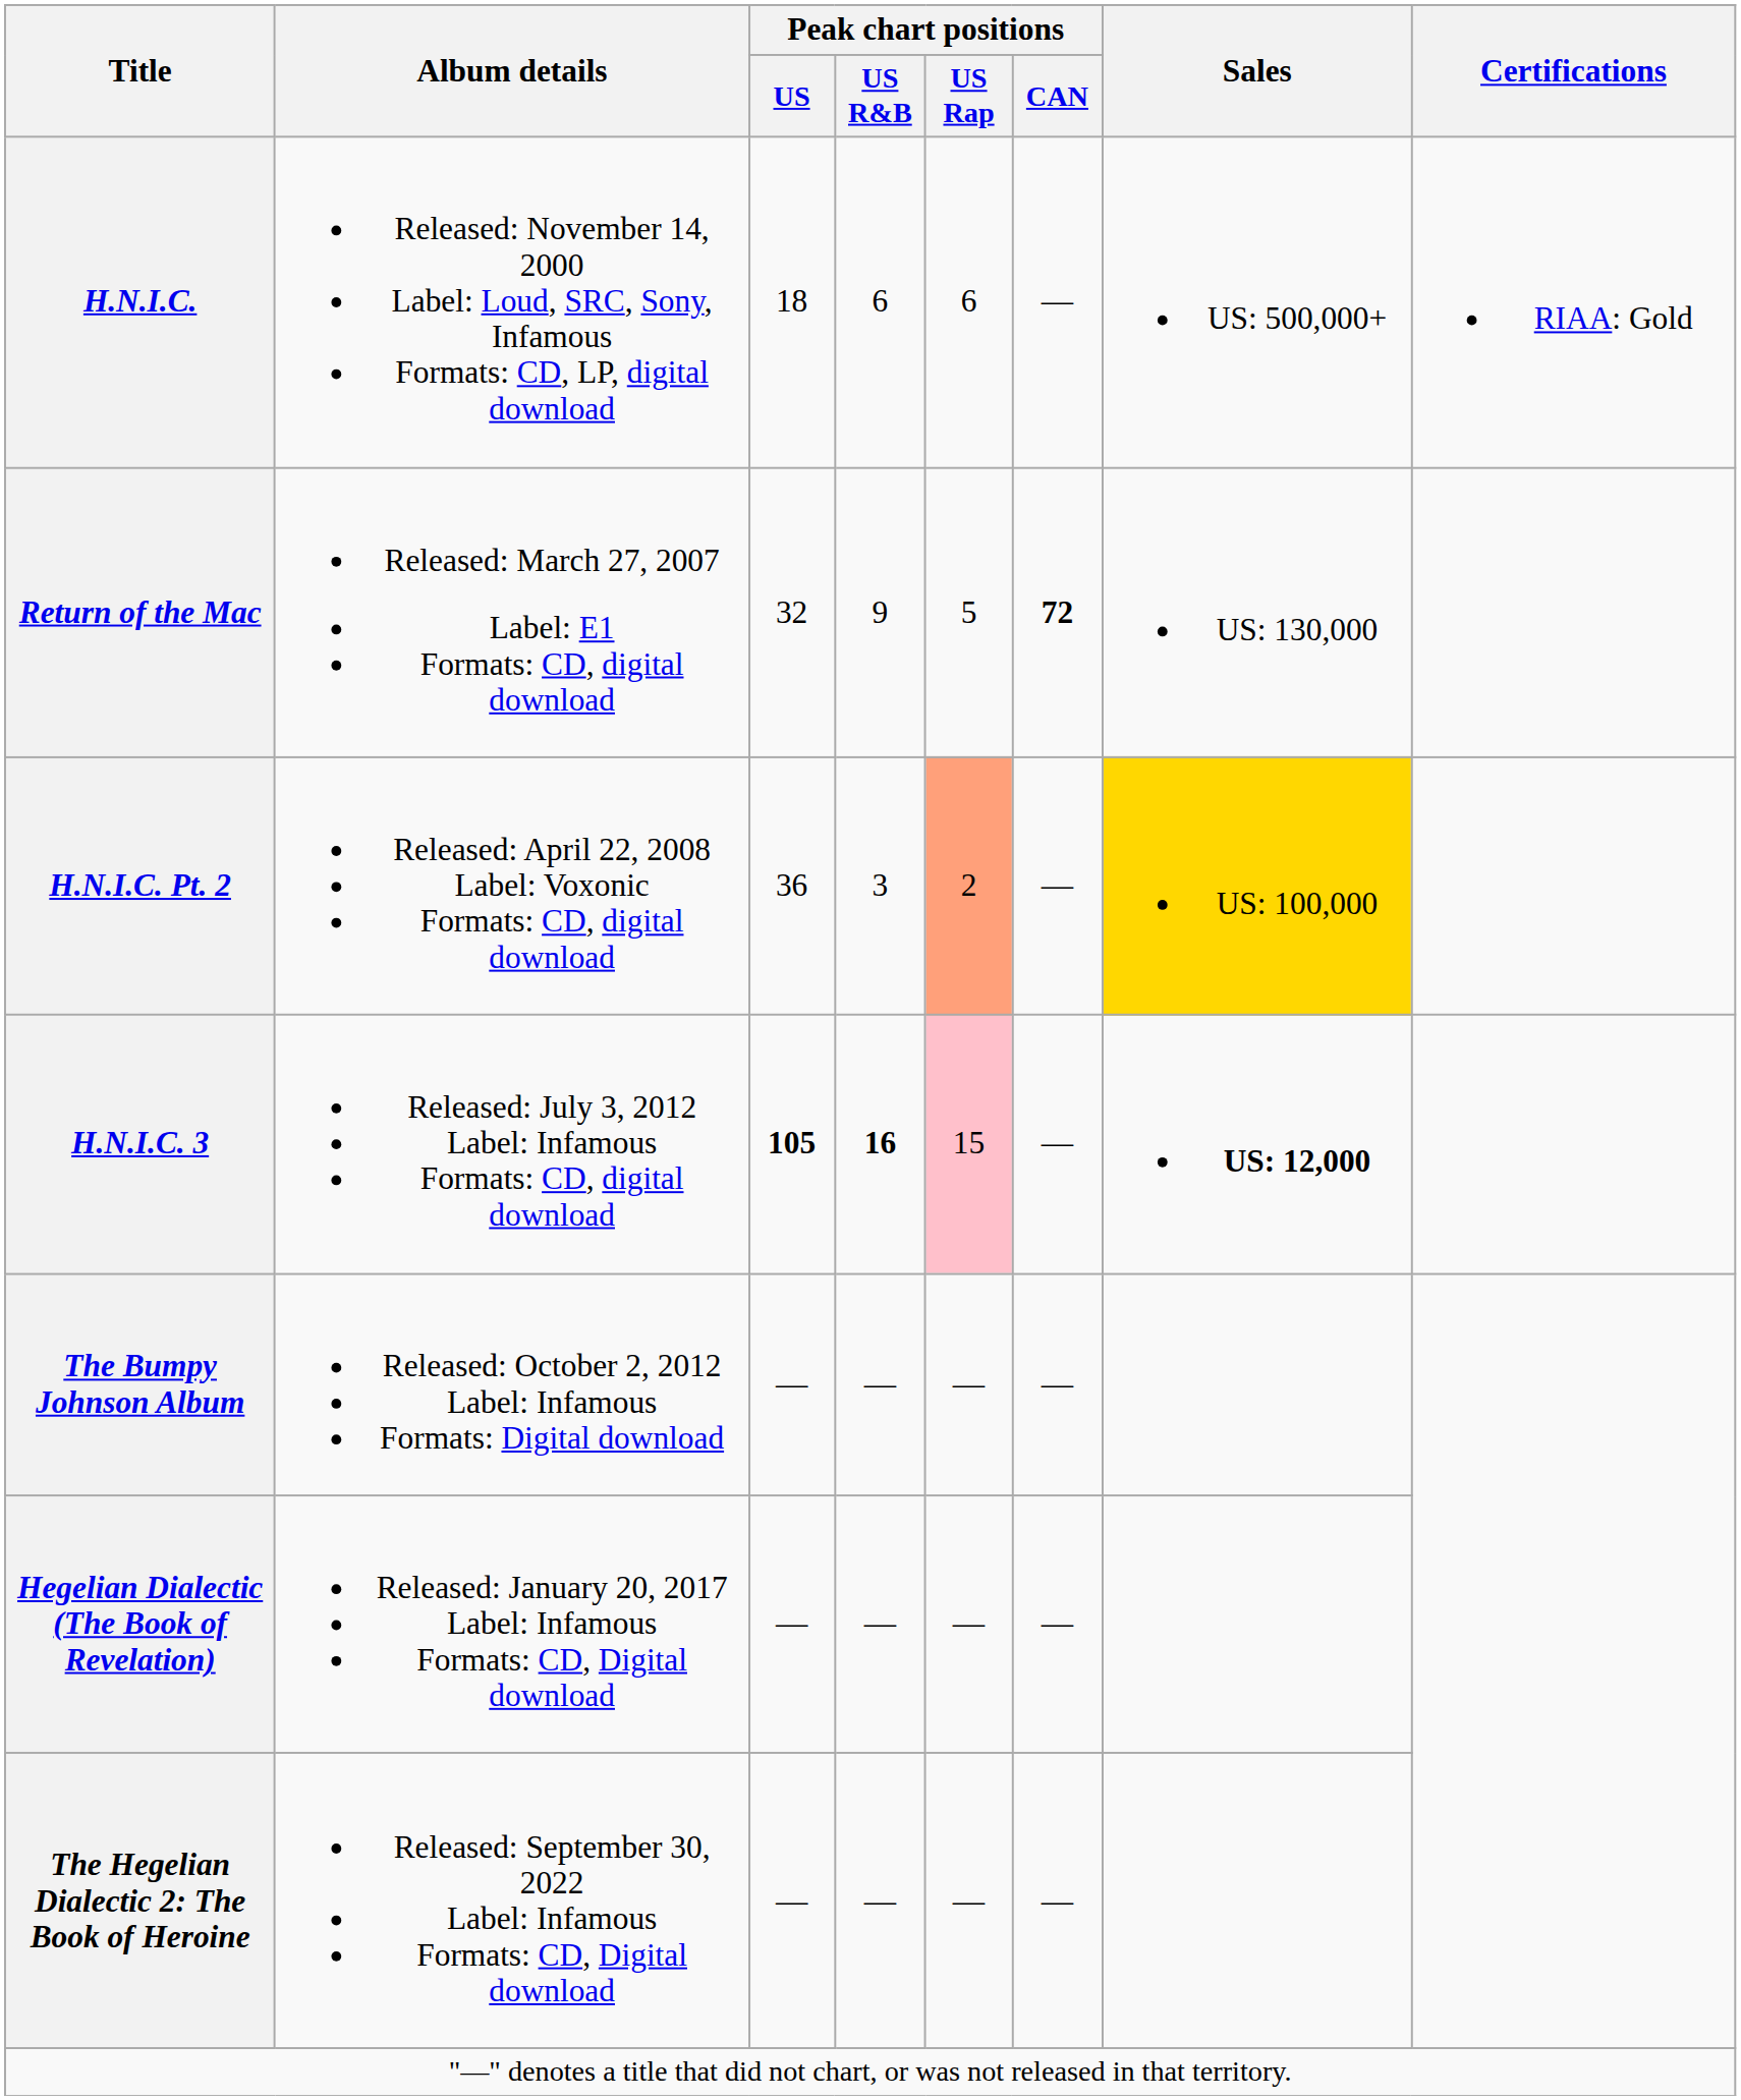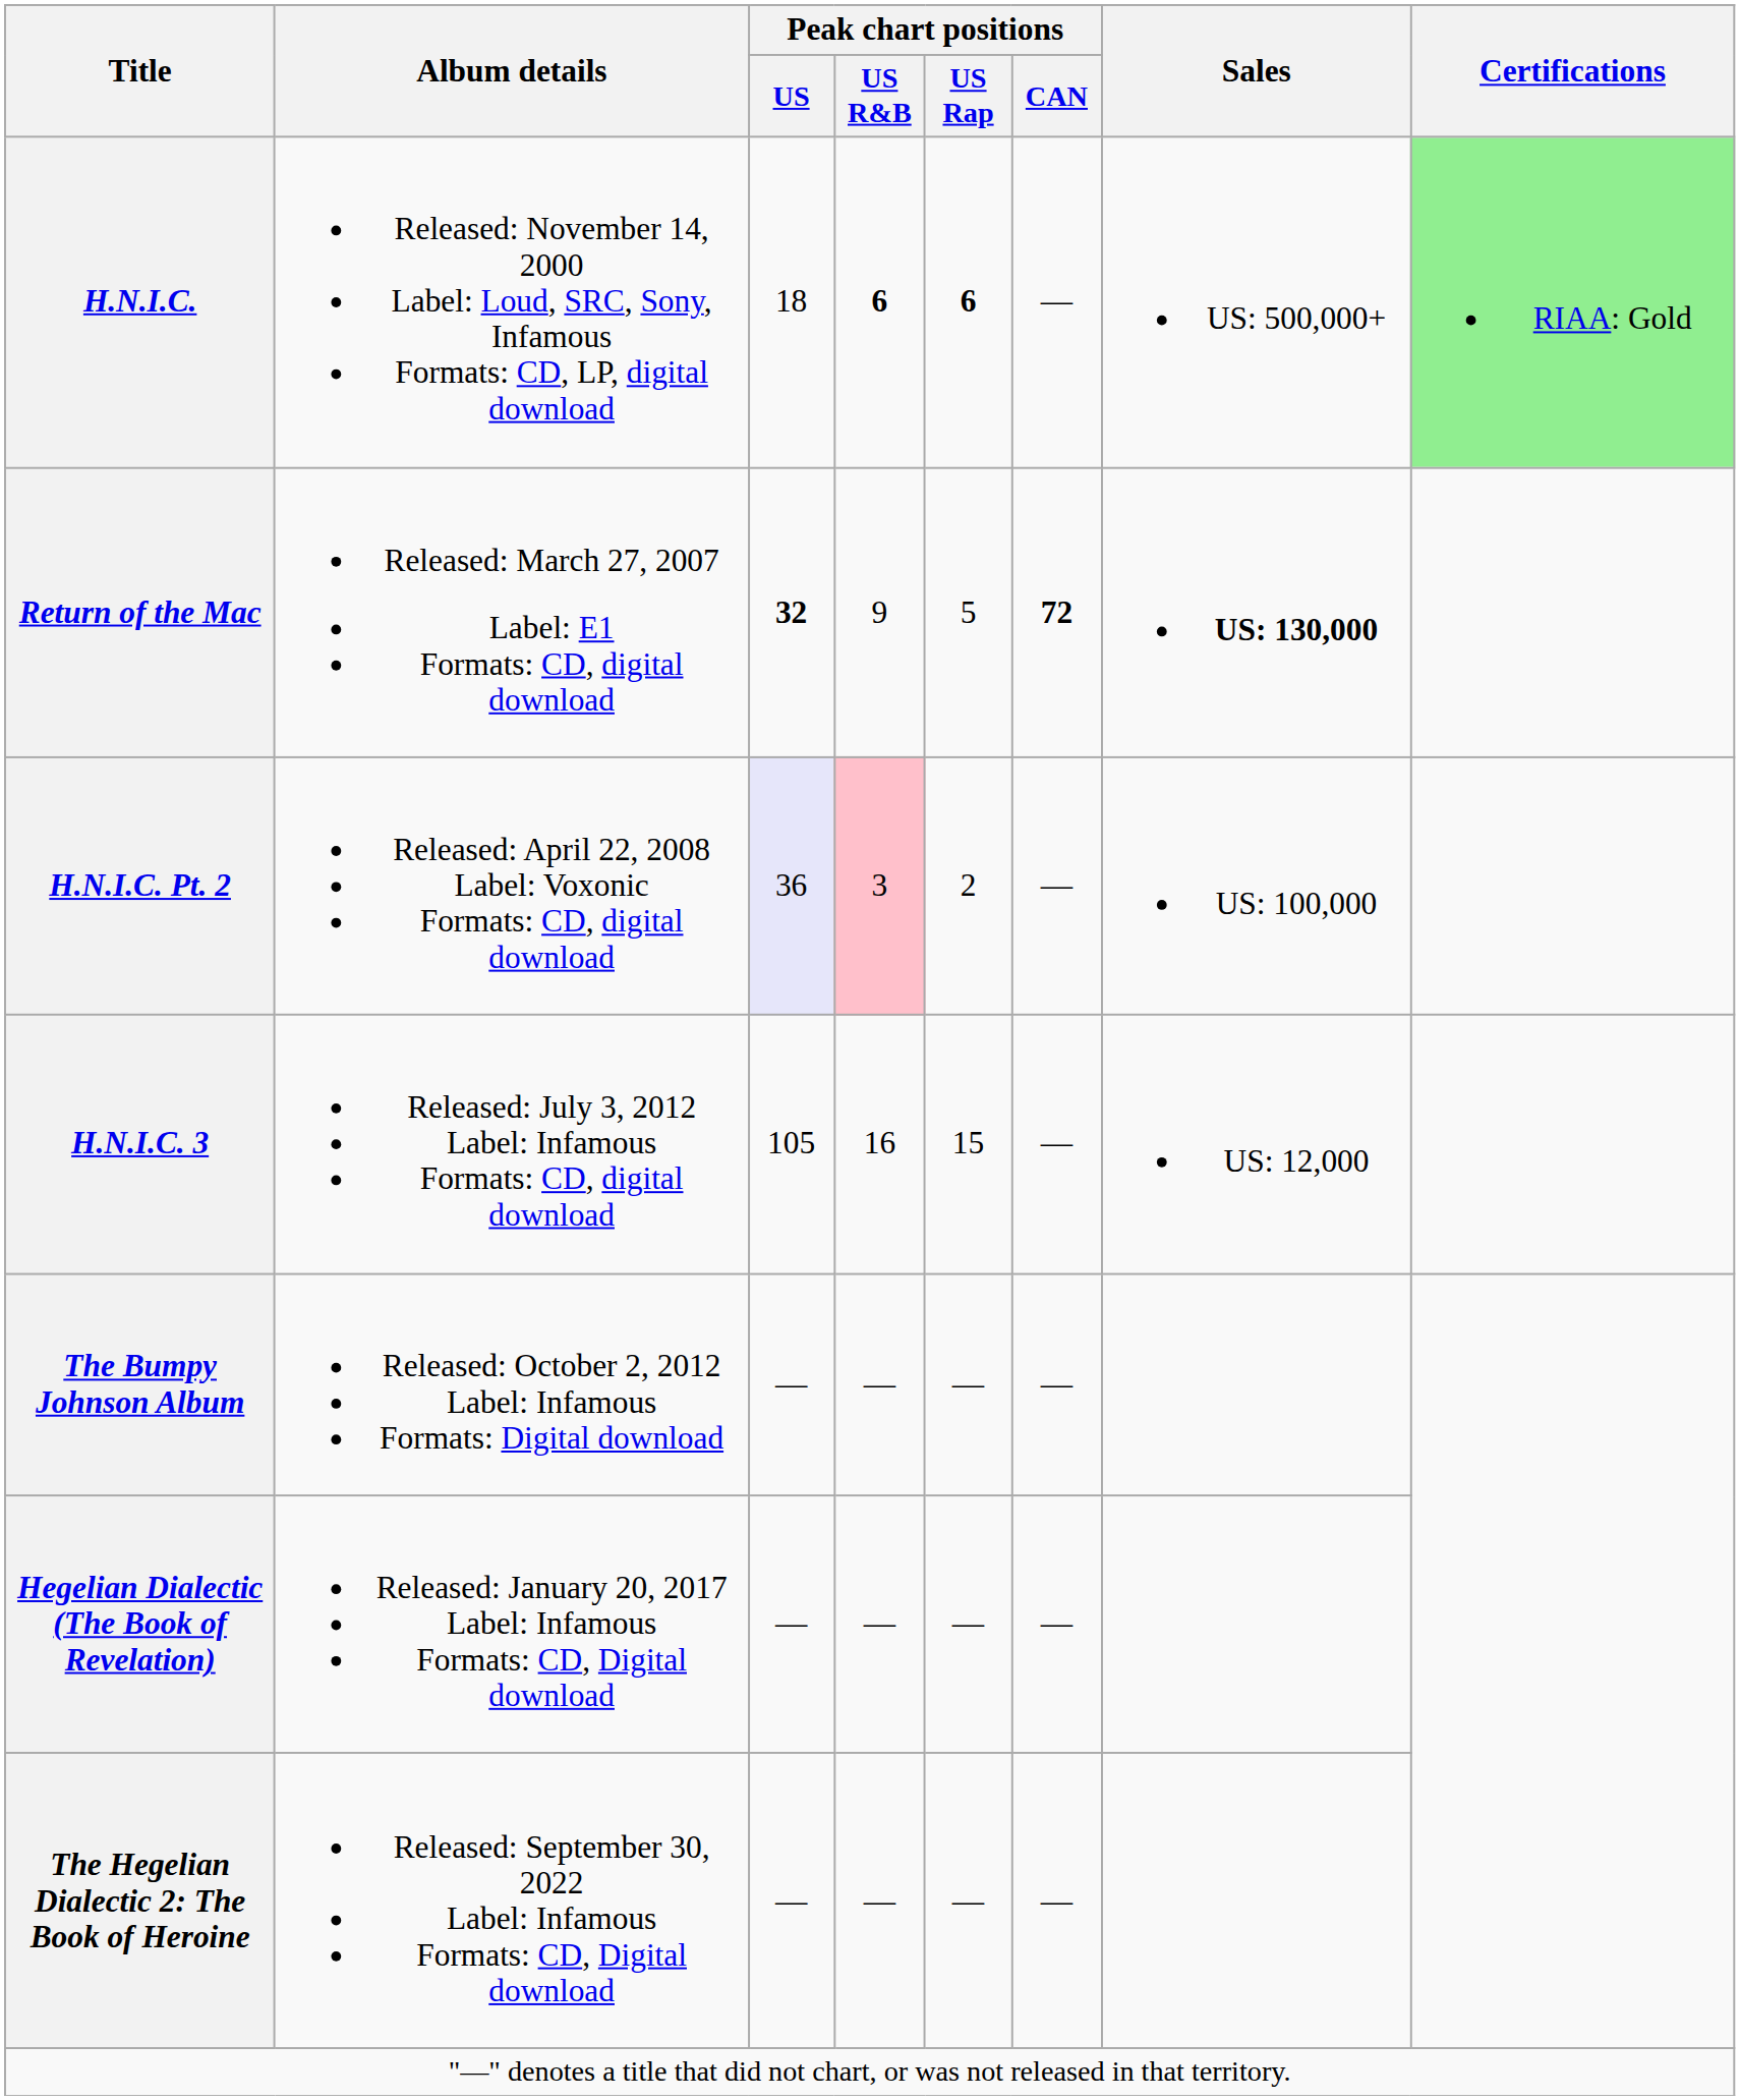H.N.I.C. | Peak chart positions / US R&B: normal -> bold
H.N.I.C. | Peak chart positions / US Rap: normal -> bold
H.N.I.C. | Certifications: no background -> lightgreen background
Return of the Mac | Peak chart positions / US: normal -> bold
Return of the Mac | Sales: normal -> bold
H.N.I.C. Pt. 2 | Peak chart positions / US: no background -> lavender background
H.N.I.C. Pt. 2 | Peak chart positions / US R&B: no background -> pink background
H.N.I.C. Pt. 2 | Peak chart positions / US Rap: lightsalmon background -> no background
H.N.I.C. Pt. 2 | Sales: gold background -> no background
H.N.I.C. 3 | Peak chart positions / US: bold -> normal
H.N.I.C. 3 | Peak chart positions / US R&B: bold -> normal
H.N.I.C. 3 | Peak chart positions / US Rap: pink background -> no background
H.N.I.C. 3 | Sales: bold -> normal
